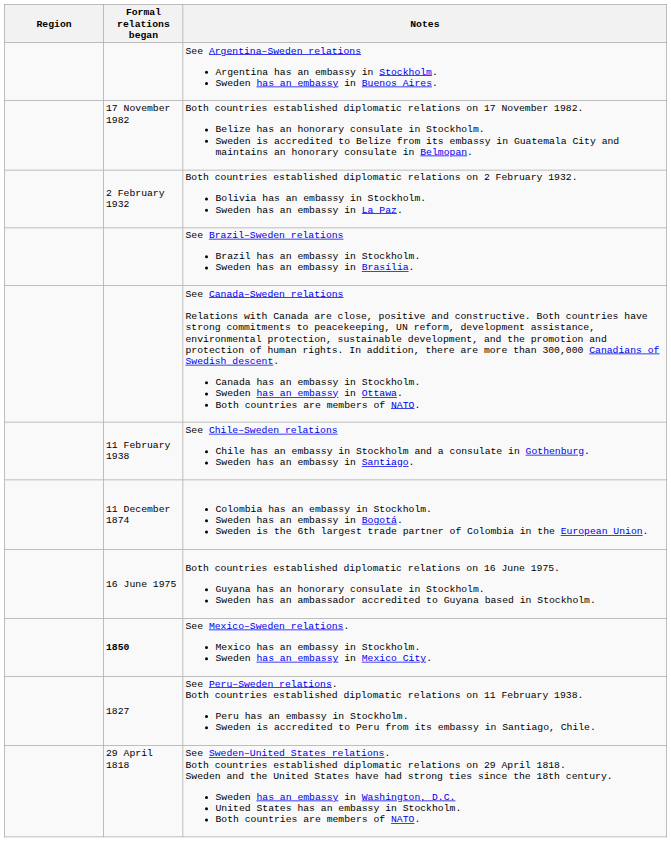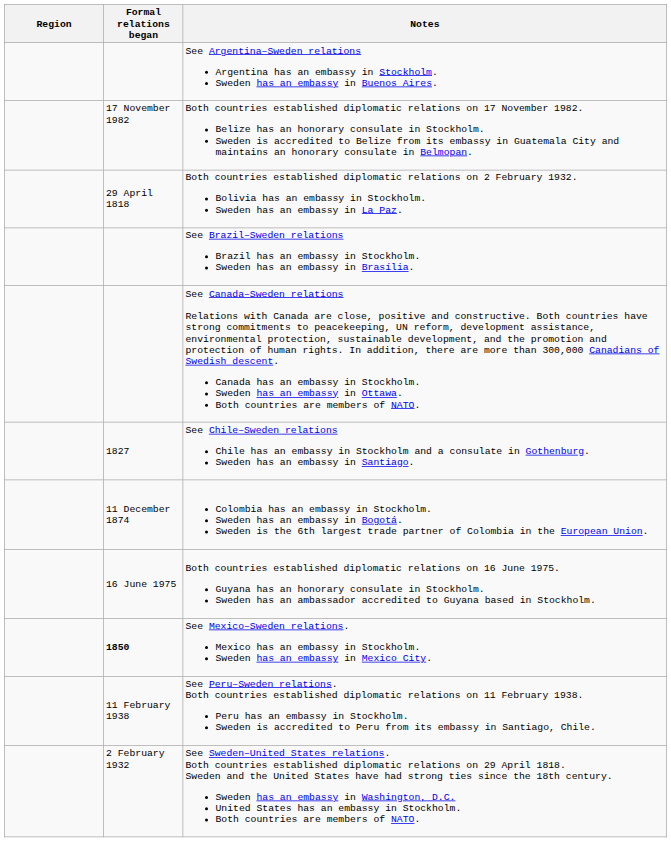row 4 | Formal relations began: 2 February 1932 -> 29 April 1818
row 7 | Formal relations began: 11 February 1938 -> 1827
row 11 | Formal relations began: 1827 -> 11 February 1938
row 12 | Formal relations began: 29 April 1818 -> 2 February 1932
